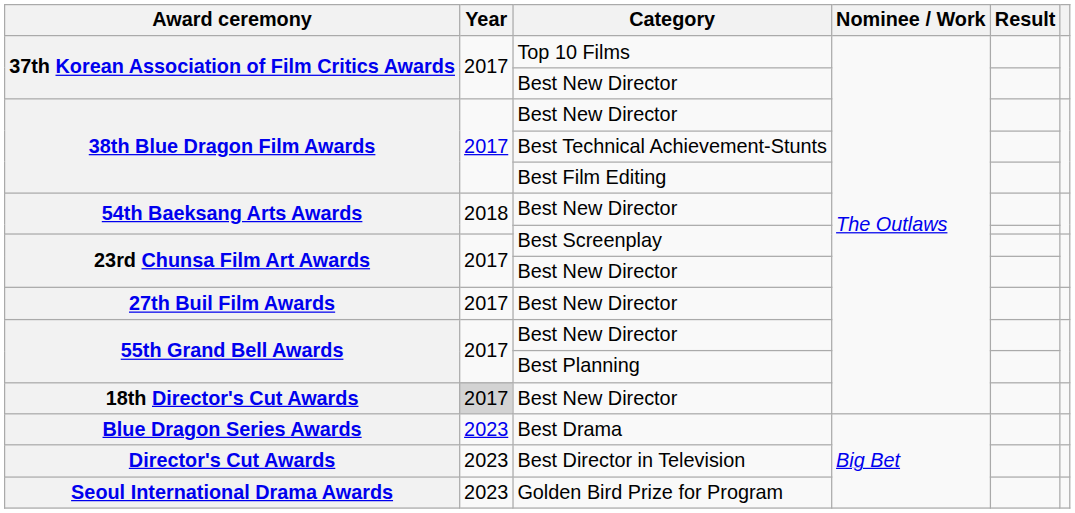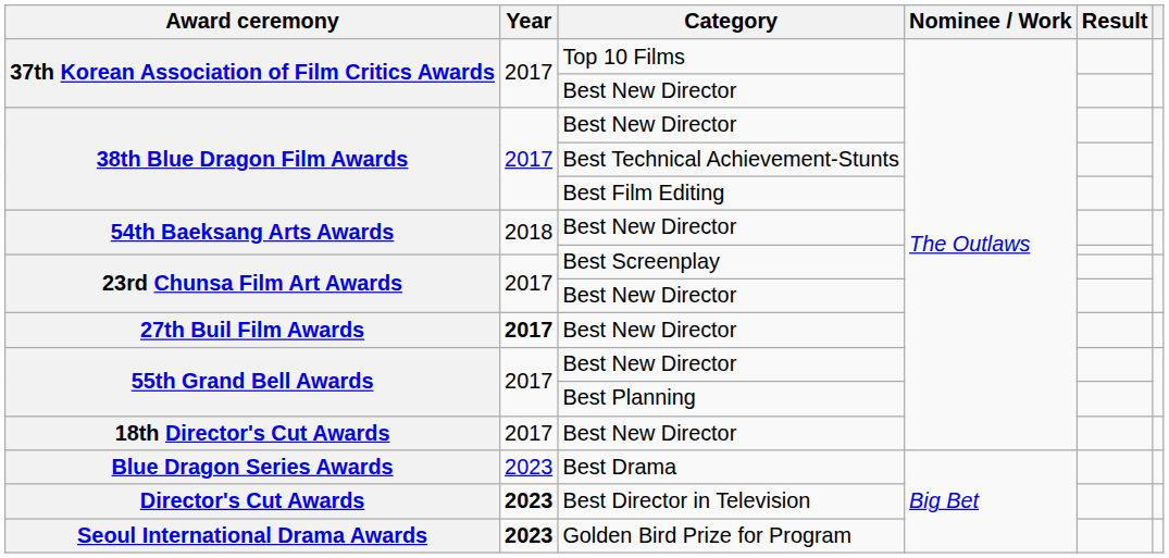27th Buil Film Awards | Year: normal -> bold
18th Director's Cut Awards | Year: lightgrey background -> no background
Director's Cut Awards | Year: normal -> bold
Seoul International Drama Awards | Year: normal -> bold
